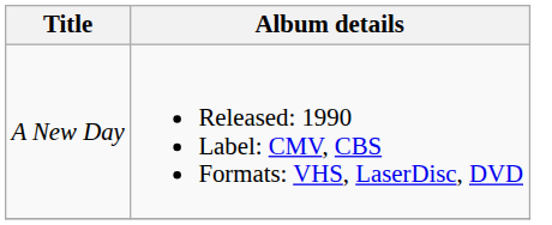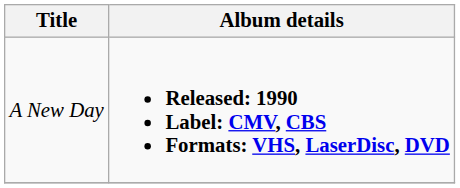A New Day | Album details: normal -> bold
